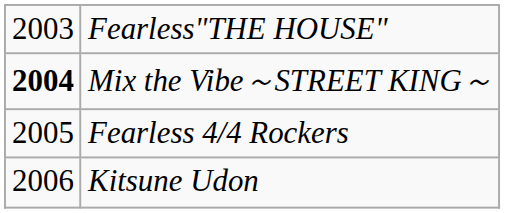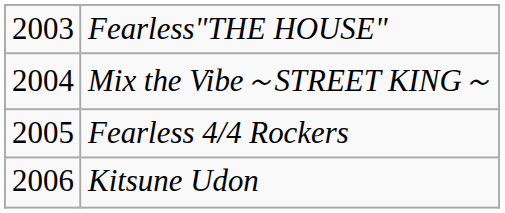Mix the Vibe～STREET KING～ | column 1: bold -> normal
